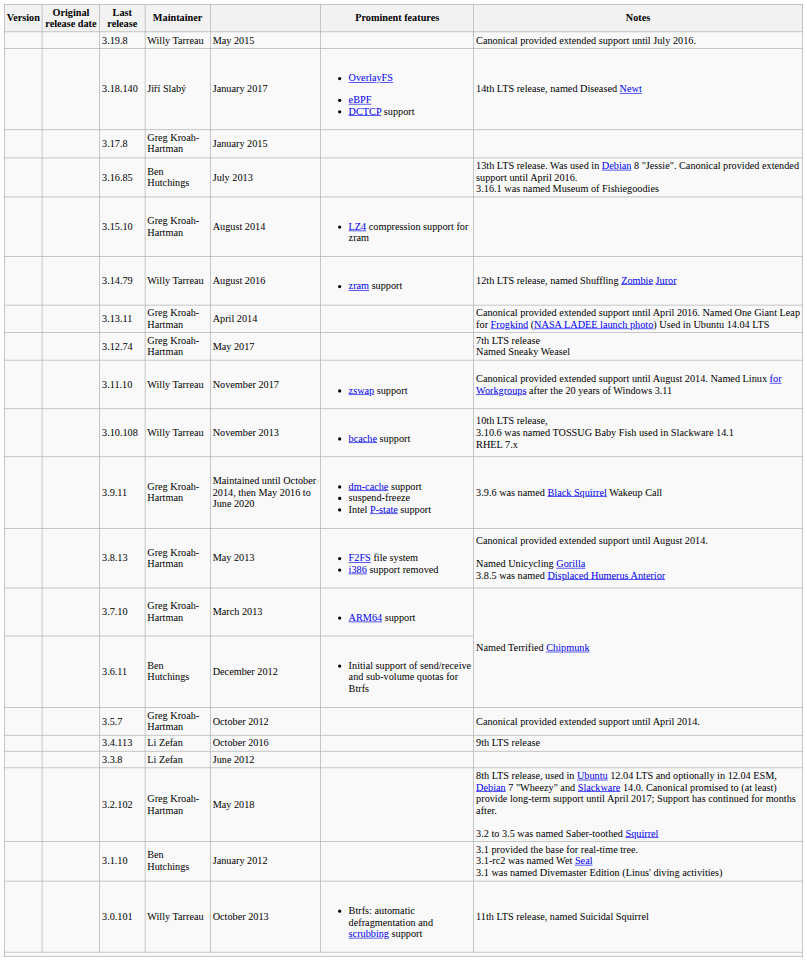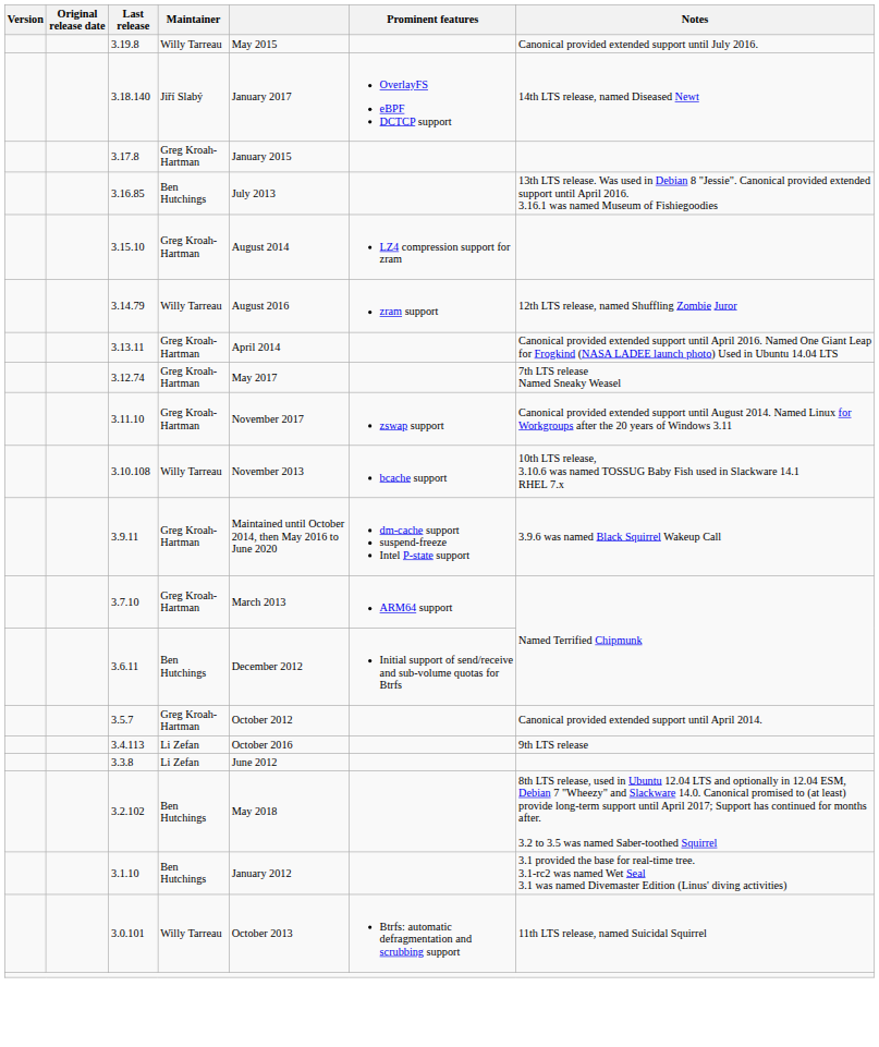3.11.10 | Maintainer: Willy Tarreau -> Greg Kroah-Hartman
- row: 3.8.13 | Greg Kroah-Hartman | May 2013 | F2FS file system i386 support removed | Canonical provided extended support until August 2014. Named Unicycling Gorilla 3.8.5 was named Displaced Humerus Anterior
3.2.102 | Maintainer: Greg Kroah-Hartman -> Ben Hutchings
